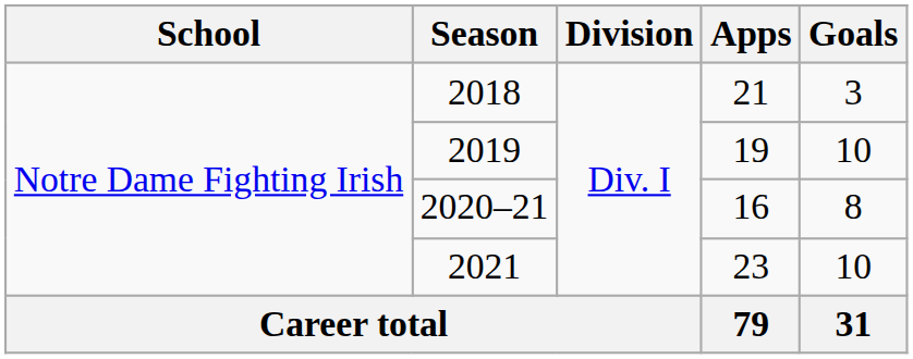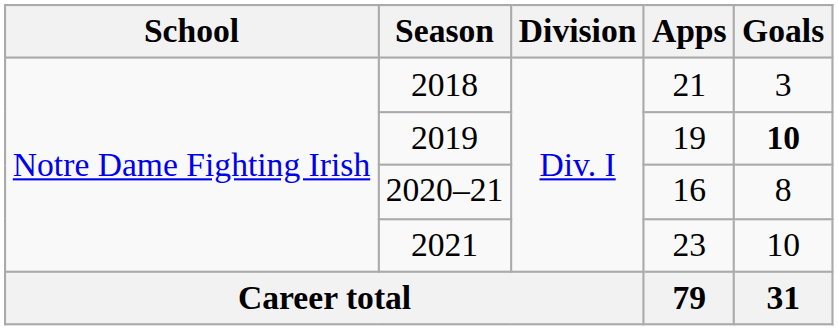2019 | Goals: normal -> bold
